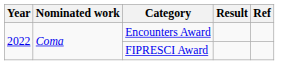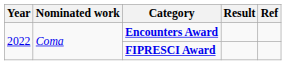Encounters Award | Category: normal -> bold
FIPRESCI Award | Category: normal -> bold
